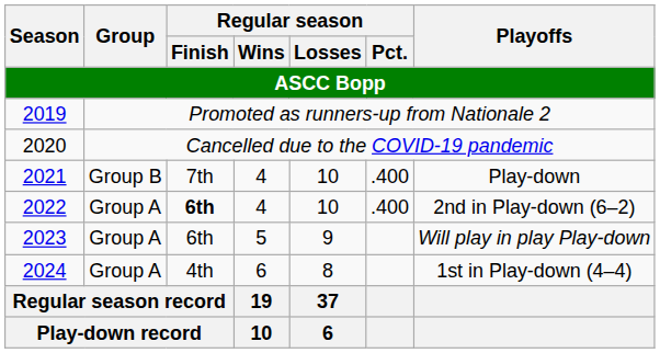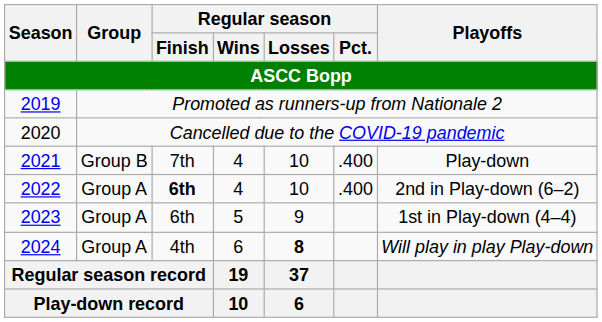2023 | Playoffs: Will play in play Play-down -> 1st in Play-down (4–4)
2024 | Regular season / Losses: normal -> bold
2024 | Playoffs: 1st in Play-down (4–4) -> Will play in play Play-down
